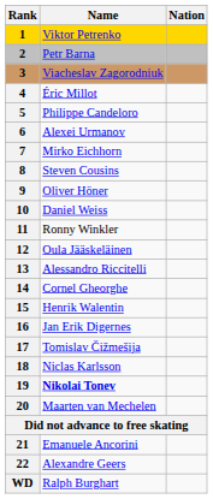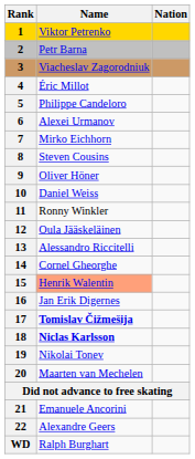Henrik Walentin | Name: no background -> lightsalmon background
Tomislav Čižmešija | Name: normal -> bold
Niclas Karlsson | Name: normal -> bold
Nikolai Tonev | Name: bold -> normal
